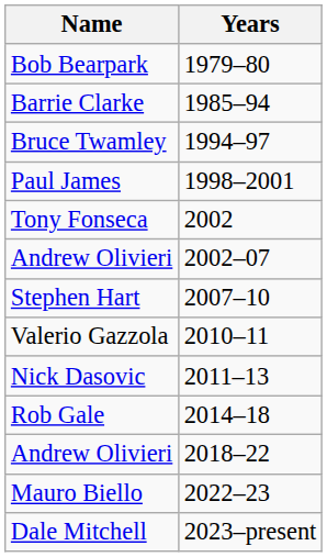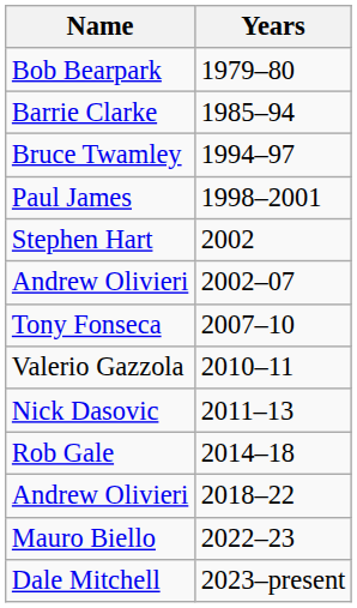row 6 | Name: Tony Fonseca -> Stephen Hart
row 8 | Name: Stephen Hart -> Tony Fonseca
